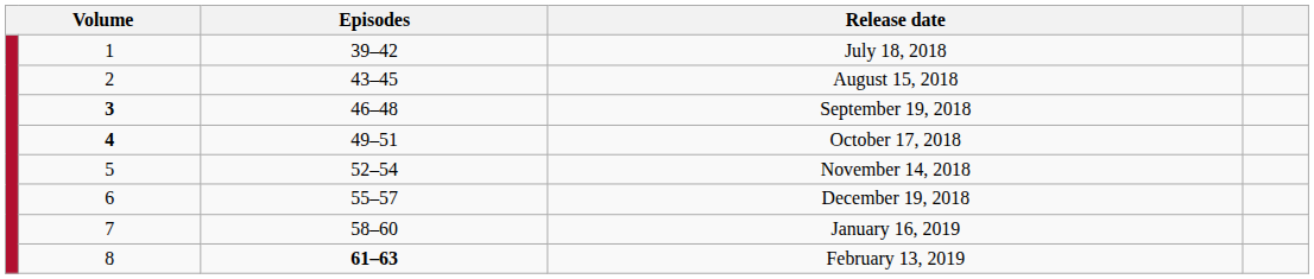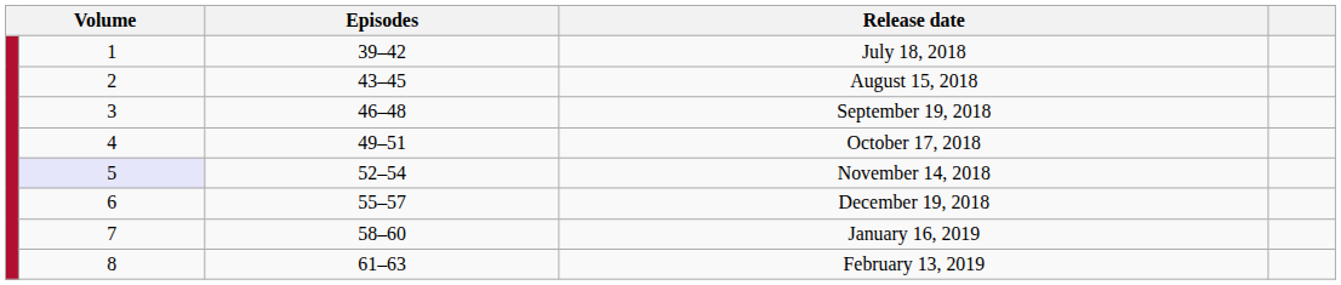September 19, 2018 | column 2: bold -> normal
October 17, 2018 | column 2: bold -> normal
November 14, 2018 | column 2: no background -> lavender background
February 13, 2019 | Episodes: bold -> normal
